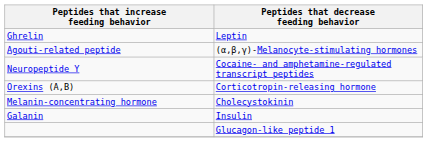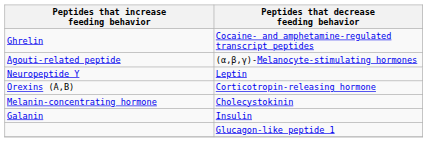row 2 | Peptides that decrease feeding behavior: Leptin -> Cocaine- and amphetamine-regulated transcript peptides
row 4 | Peptides that decrease feeding behavior: Cocaine- and amphetamine-regulated transcript peptides -> Leptin
